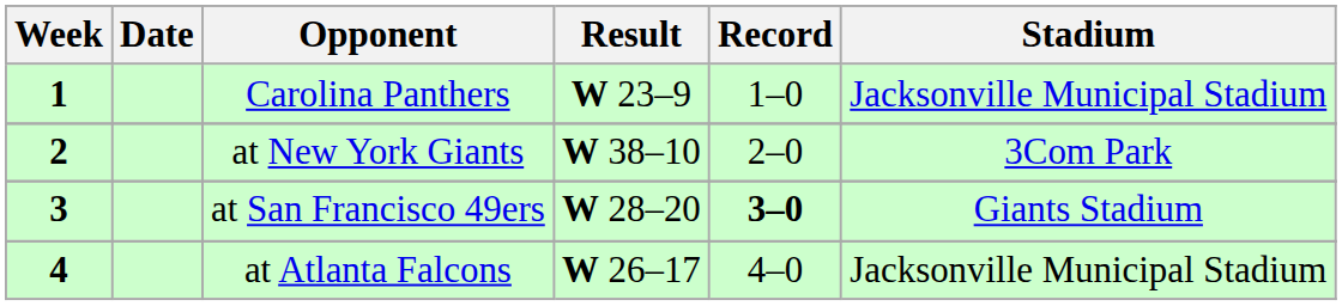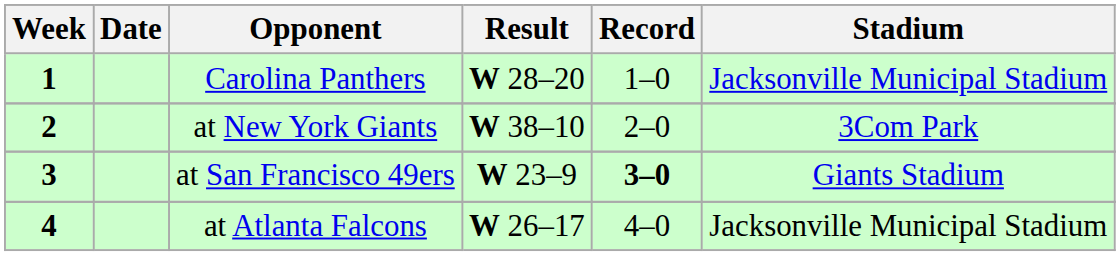Carolina Panthers | Result: W 23–9 -> W 28–20
at San Francisco 49ers | Result: W 28–20 -> W 23–9
